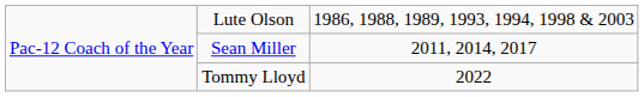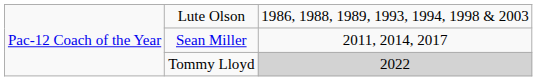Tommy Lloyd | column 3: no background -> lightgrey background
